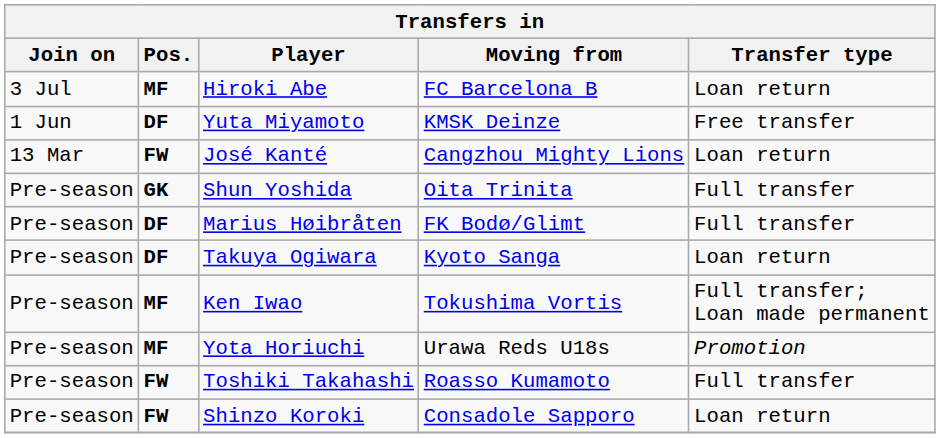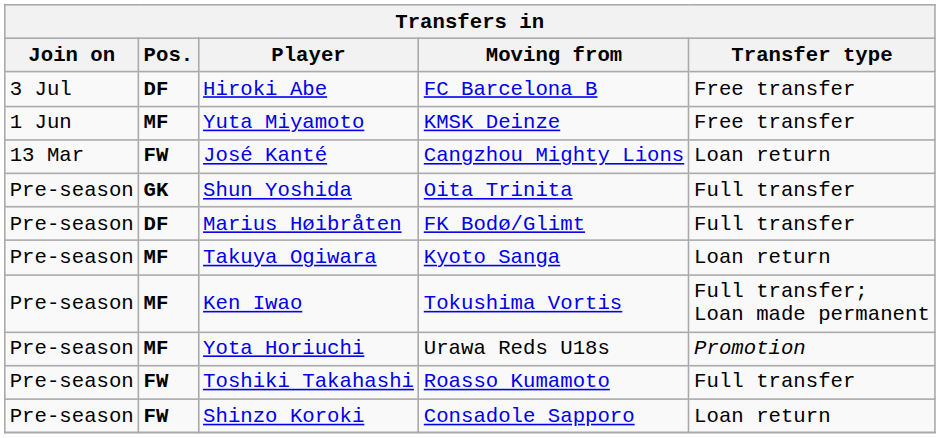Hiroki Abe | Pos.: MF -> DF
Hiroki Abe | Transfer type: Loan return -> Free transfer
Yuta Miyamoto | Pos.: DF -> MF
Takuya Ogiwara | Pos.: DF -> MF
